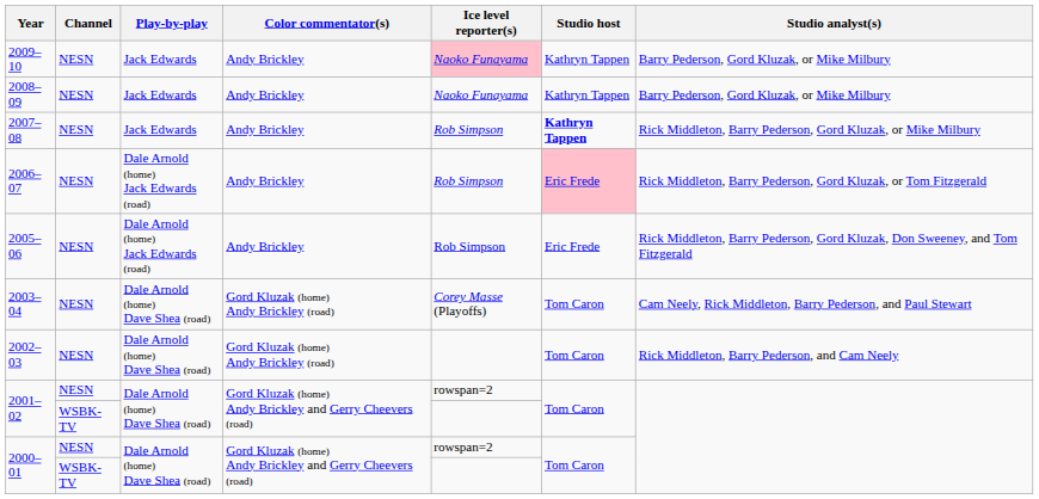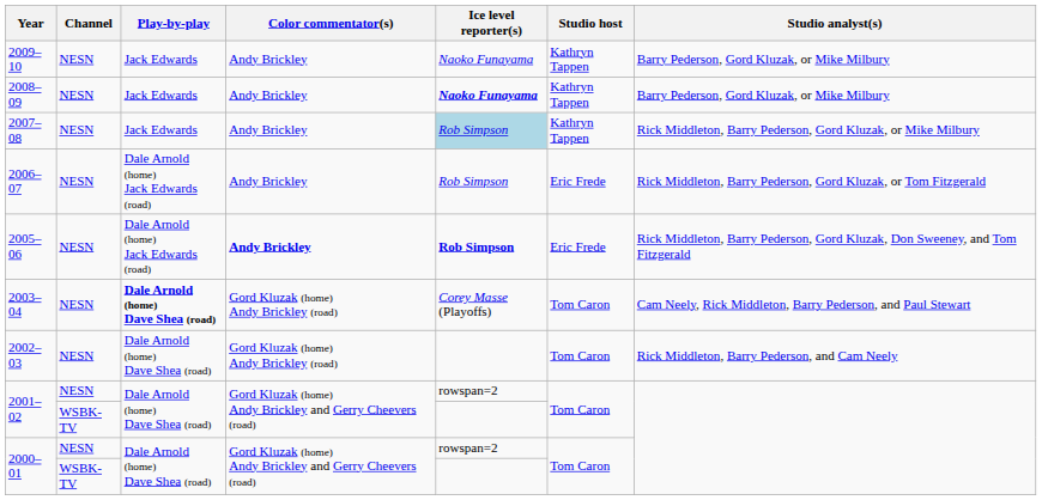2009–10 | Ice level reporter(s): pink background -> no background
2008–09 | Ice level reporter(s): normal -> bold
2007–08 | Ice level reporter(s): no background -> lightblue background
2007–08 | Studio host: bold -> normal
2006–07 | Studio host: pink background -> no background
2005–06 | Color commentator(s): normal -> bold
2005–06 | Ice level reporter(s): normal -> bold
2003–04 | Play-by-play: normal -> bold
